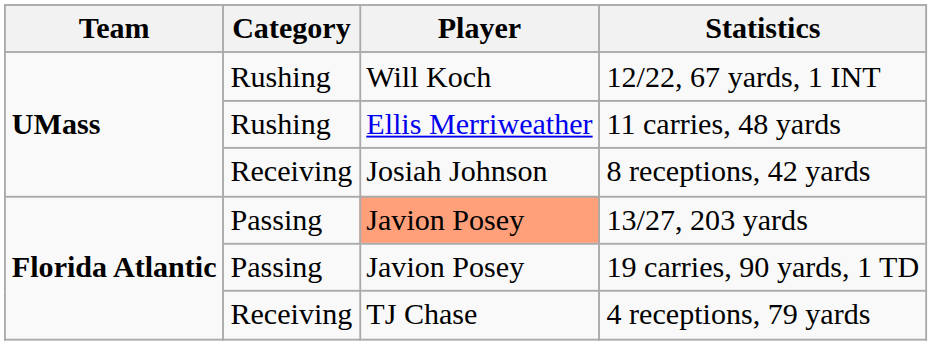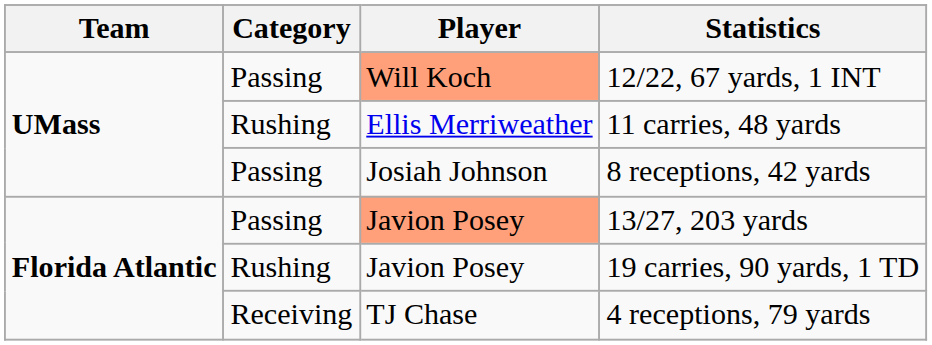12/22, 67 yards, 1 INT | Category: Rushing -> Passing
12/22, 67 yards, 1 INT | Player: no background -> lightsalmon background
8 receptions, 42 yards | Category: Receiving -> Passing
19 carries, 90 yards, 1 TD | Category: Passing -> Rushing
